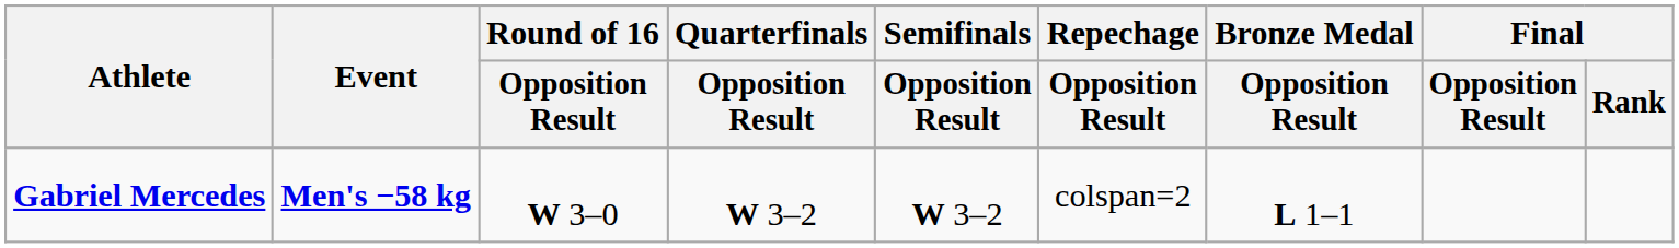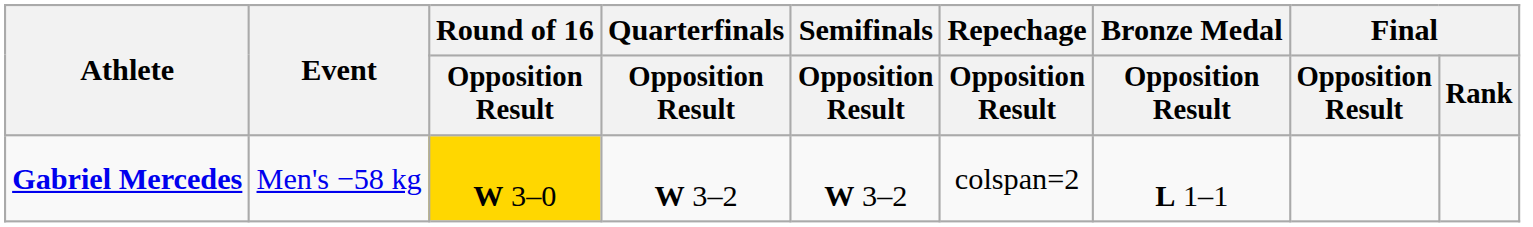Gabriel Mercedes | Event: bold -> normal
Gabriel Mercedes | Round of 16 / Opposition Result: no background -> gold background
